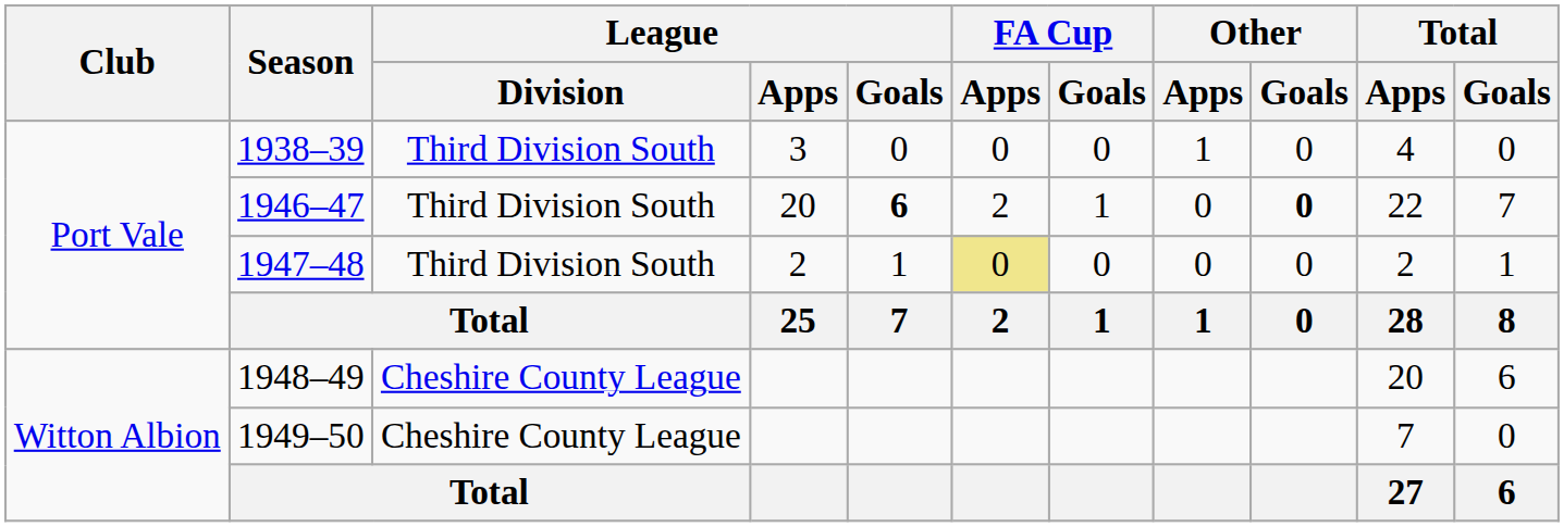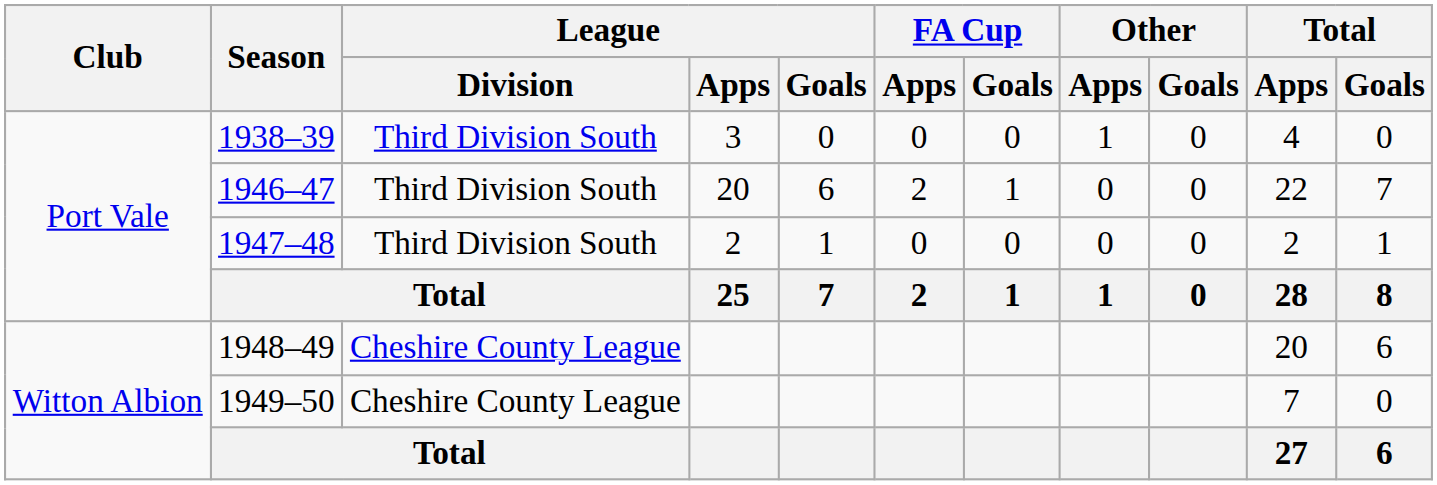1946–47 | League / Goals: bold -> normal
1946–47 | Other / Goals: bold -> normal
1947–48 | FA Cup / Apps: khaki background -> no background
